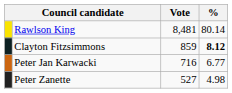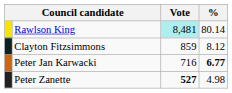Rawlson King | Vote: no background -> paleturquoise background
Clayton Fitzsimmons | %: bold -> normal
Peter Jan Karwacki | %: normal -> bold
Peter Zanette | Vote: normal -> bold
